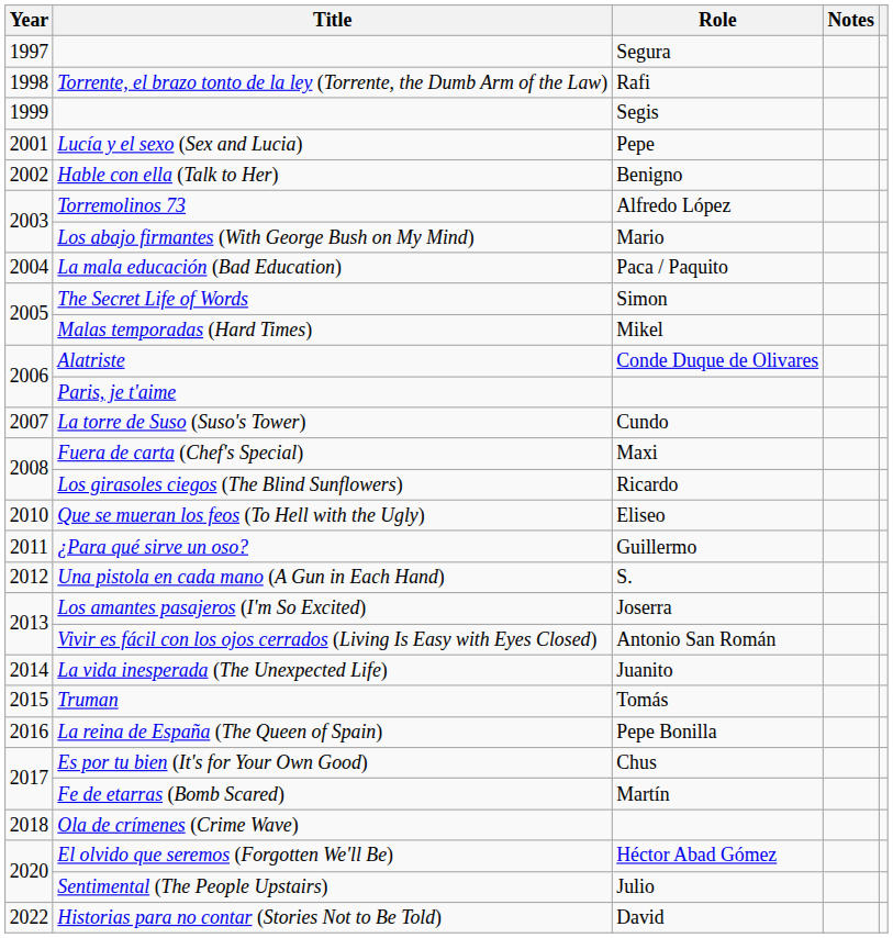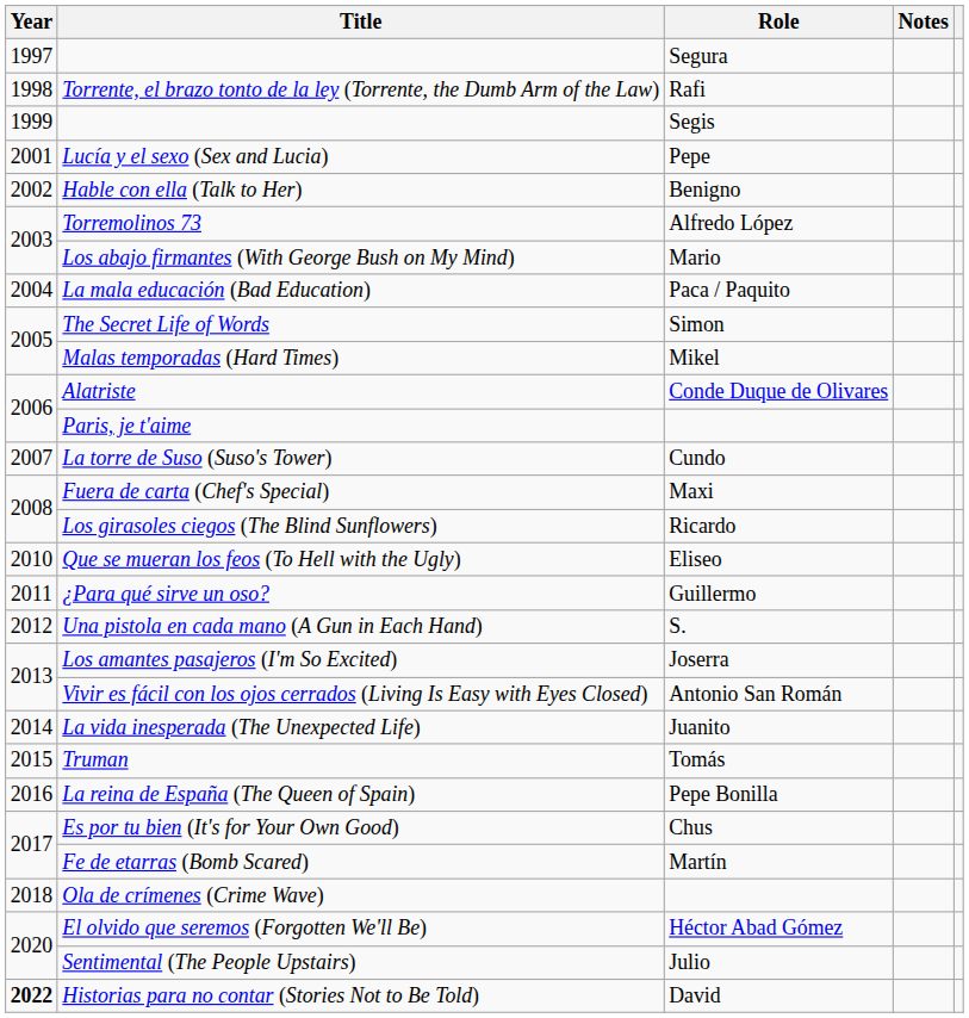Historias para no contar (Stories Not to Be Told) | Year: normal -> bold
